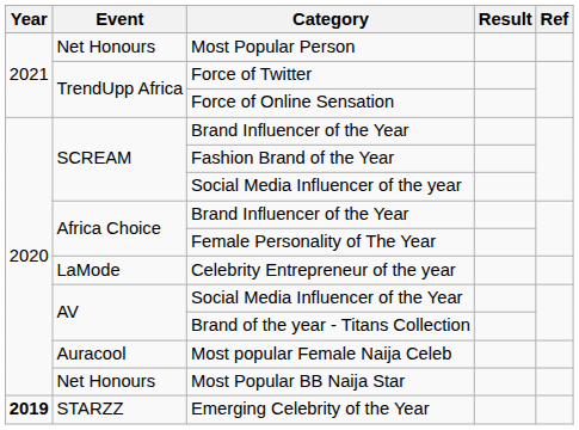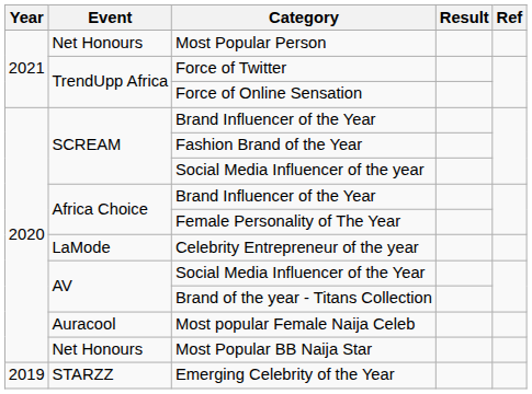Emerging Celebrity of the Year | Year: bold -> normal
